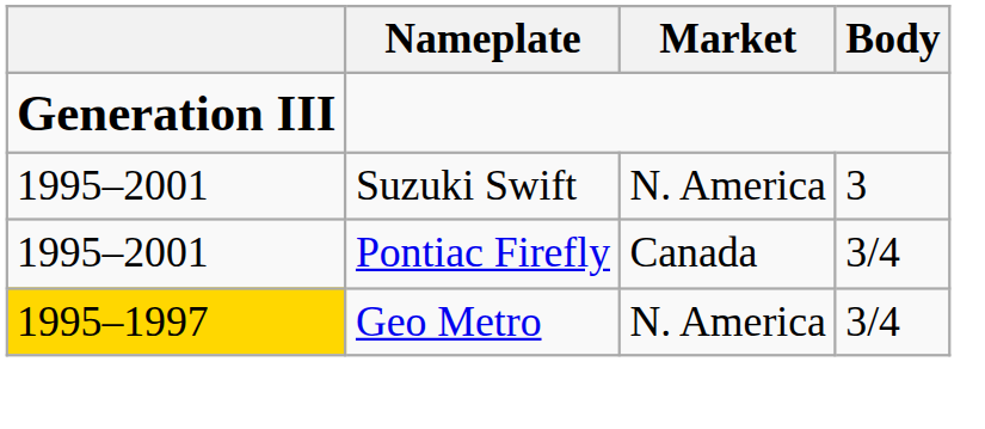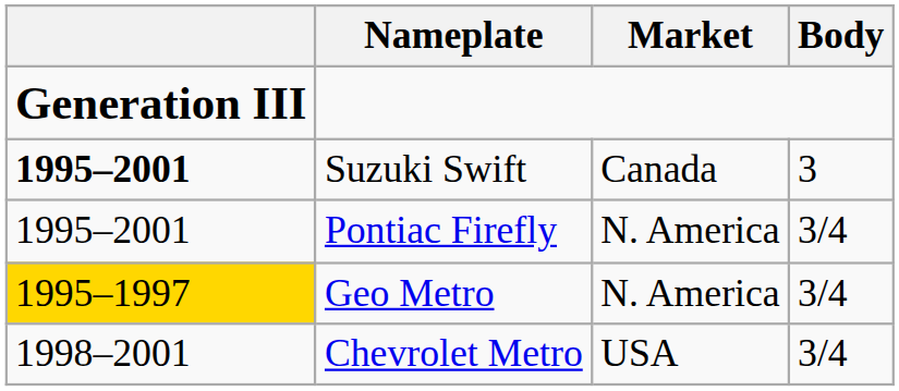Suzuki Swift | column 1: normal -> bold
Suzuki Swift | Market: N. America -> Canada
Pontiac Firefly | Market: Canada -> N. America
+ row: 1998–2001 | Chevrolet Metro | USA | 3/4
